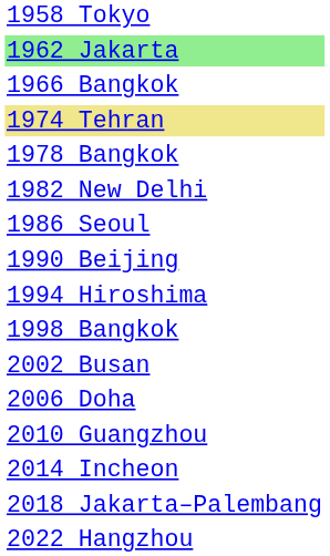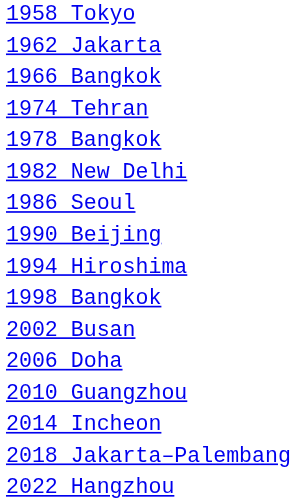1962 Jakarta | column 1: lightgreen background -> no background
1974 Tehran | column 1: khaki background -> no background
